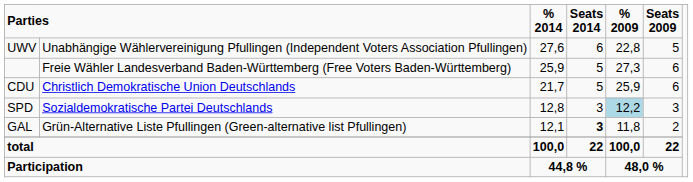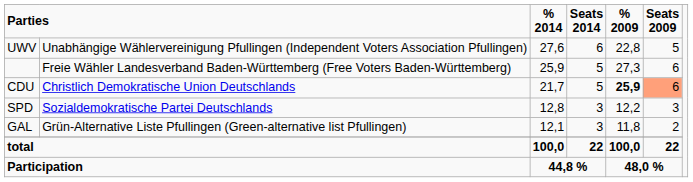CDU | % 2009: normal -> bold
CDU | Seats 2009: no background -> lightsalmon background
SPD | % 2009: lightblue background -> no background
GAL | Seats 2014: bold -> normal
